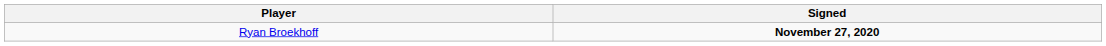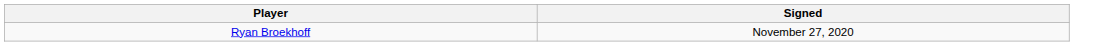Ryan Broekhoff | Signed: bold -> normal
